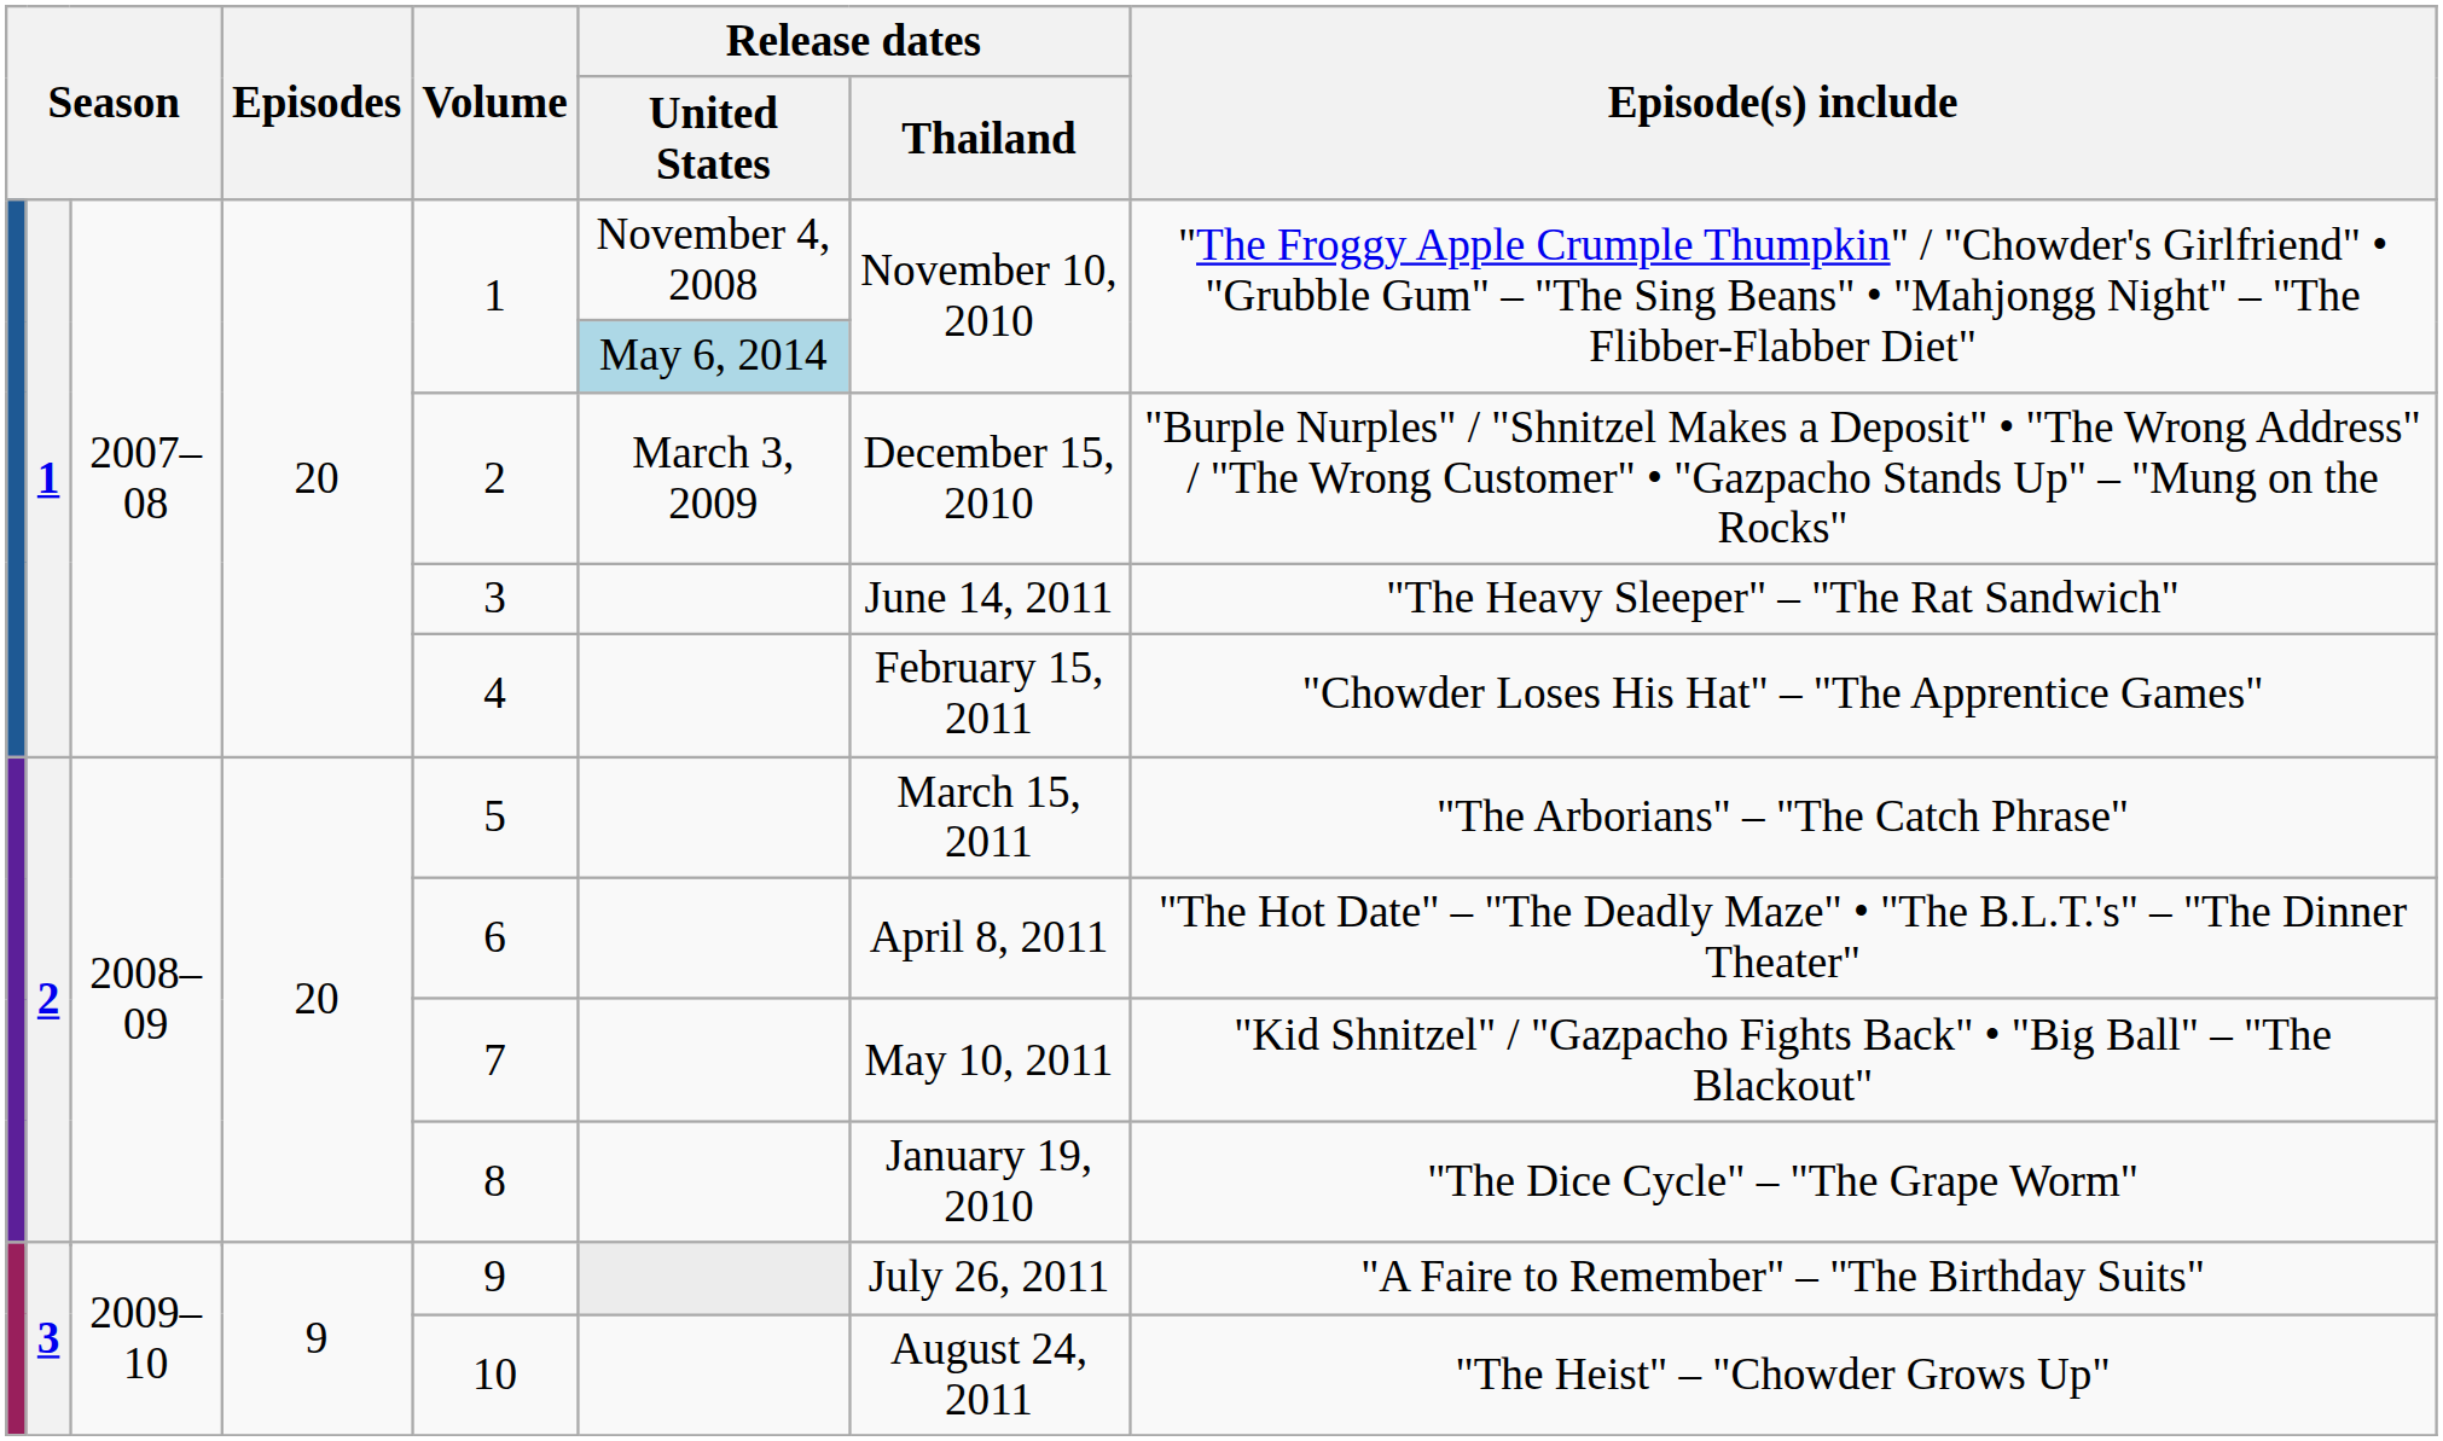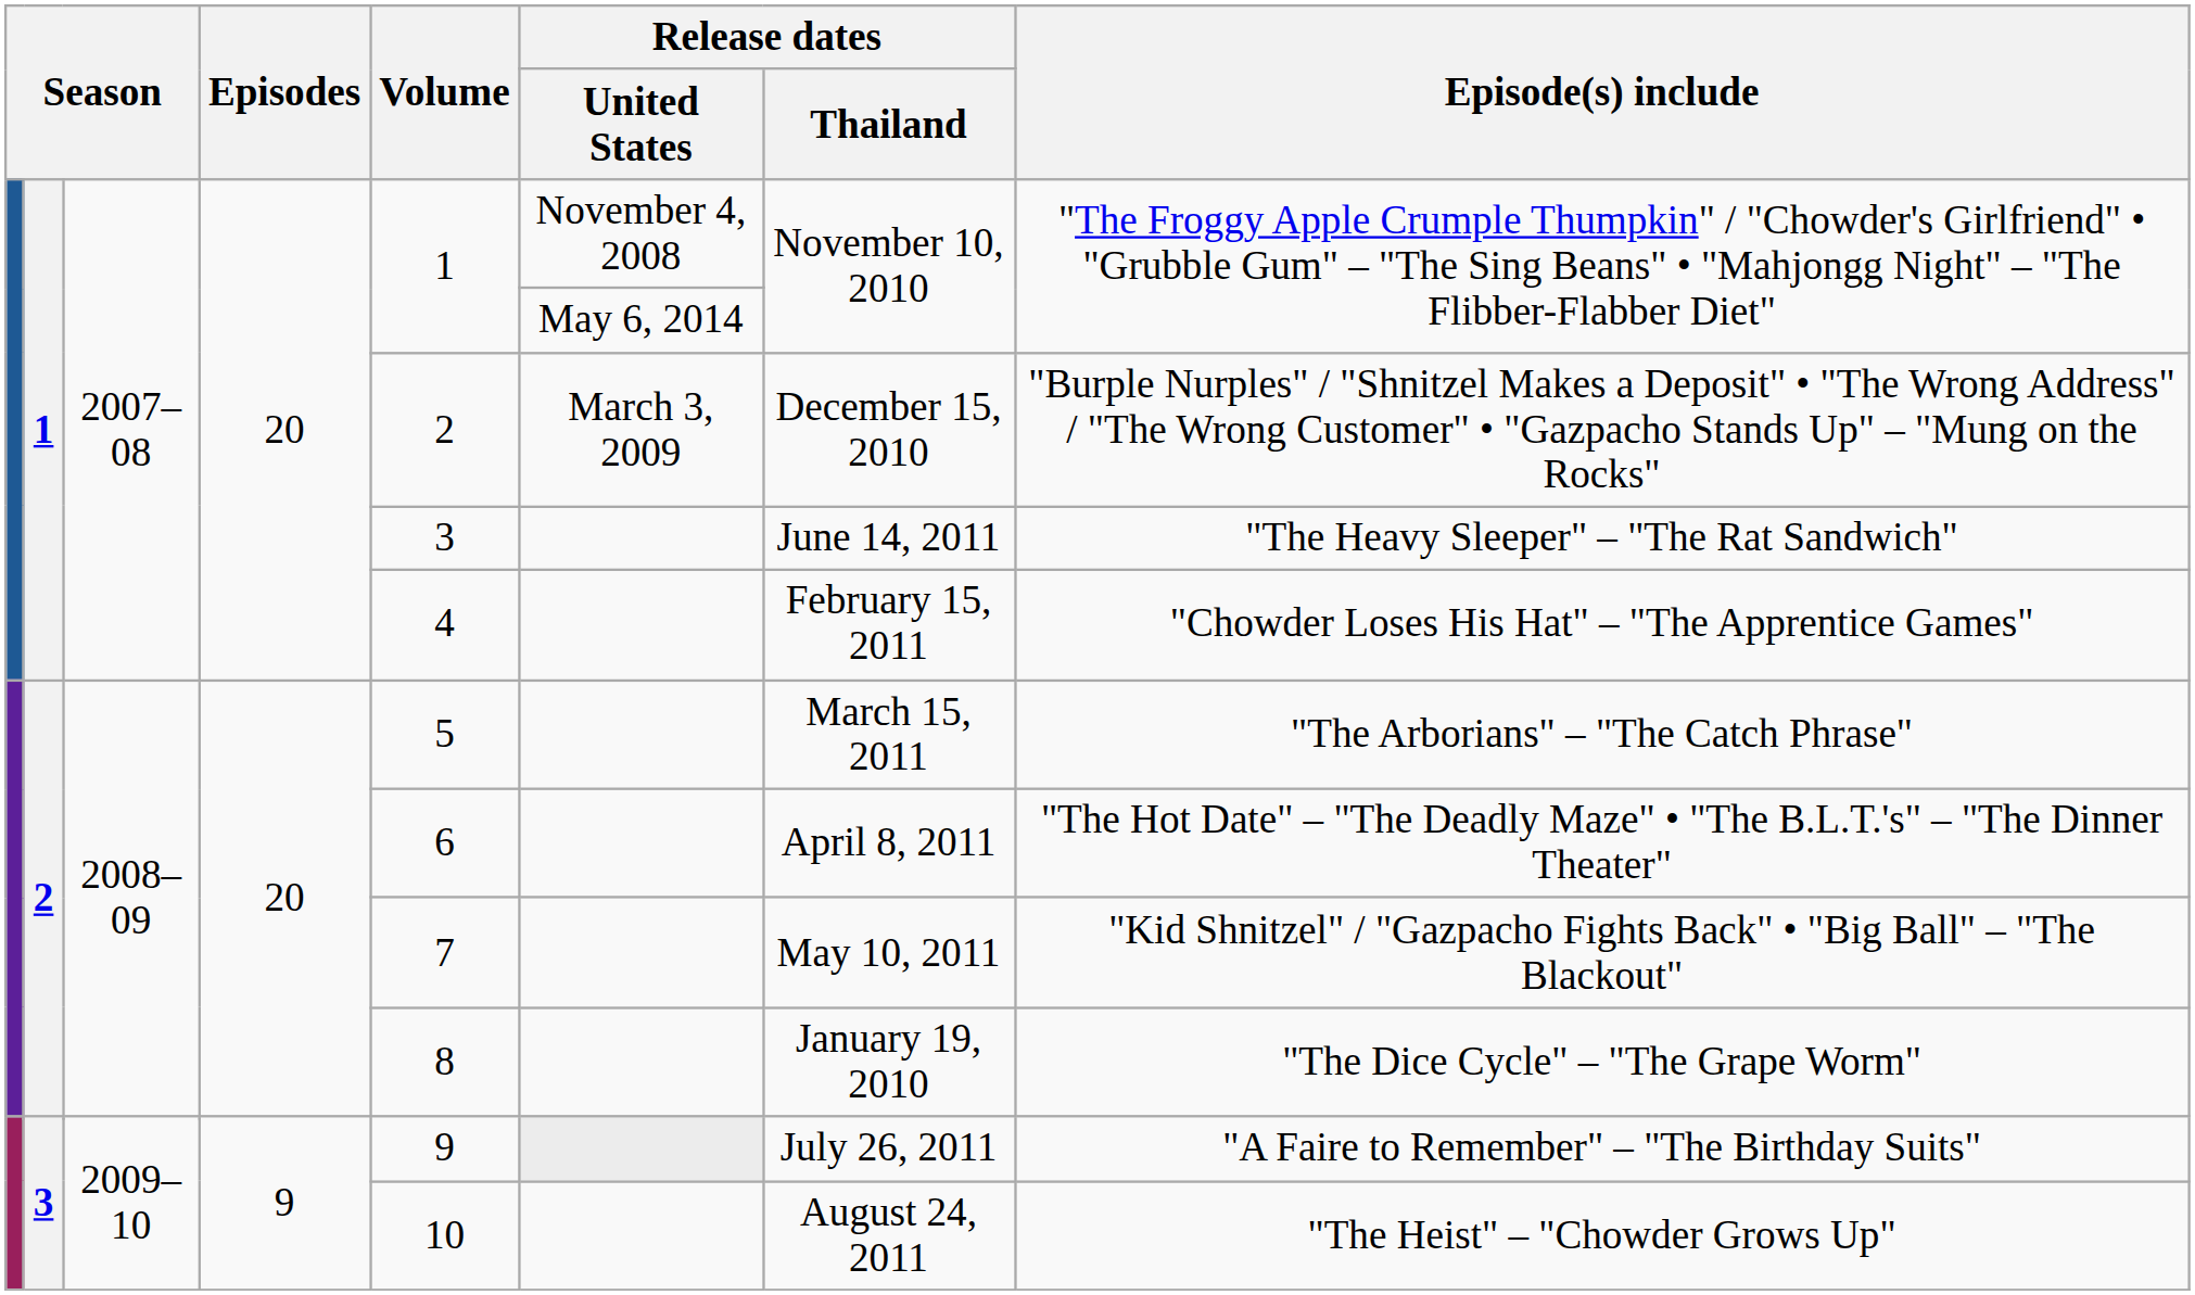row 4 | Release dates / United States: lightblue background -> no background
